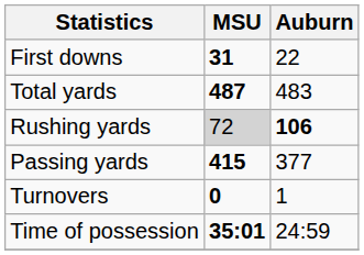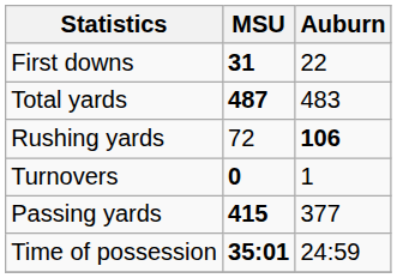Rushing yards | MSU: lightgrey background -> no background
rows swapped: Passing yards <-> Turnovers
